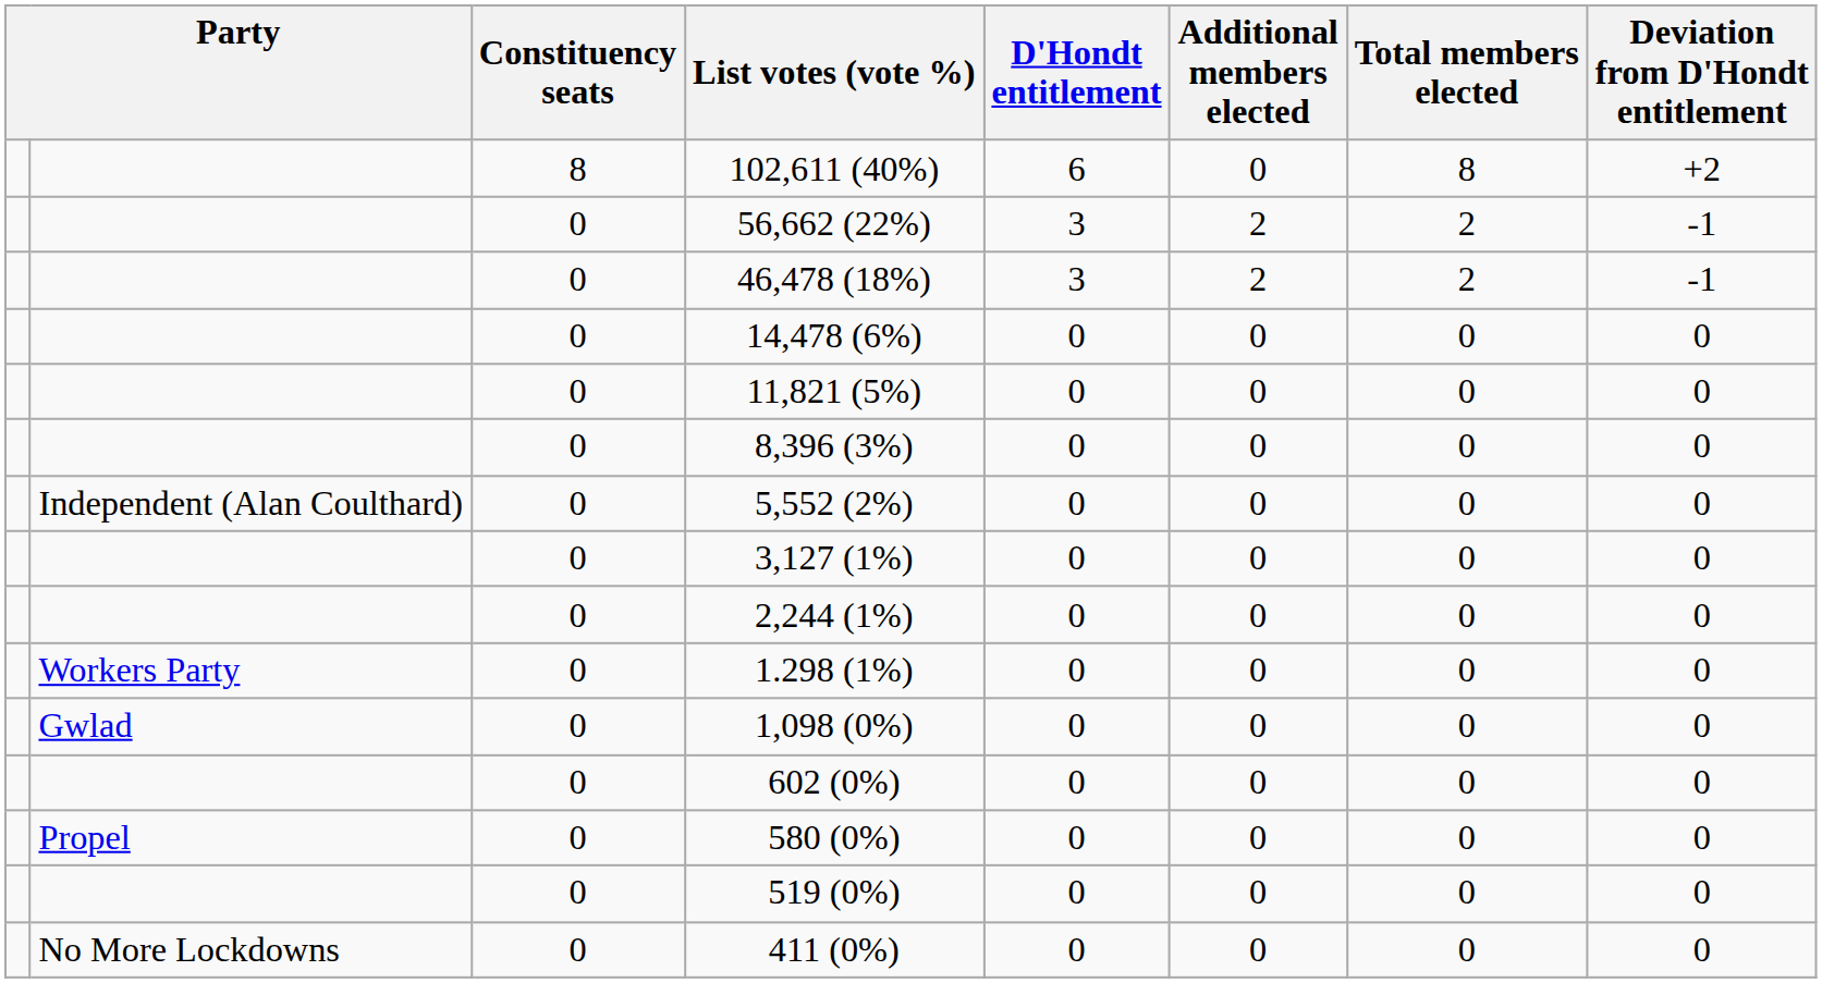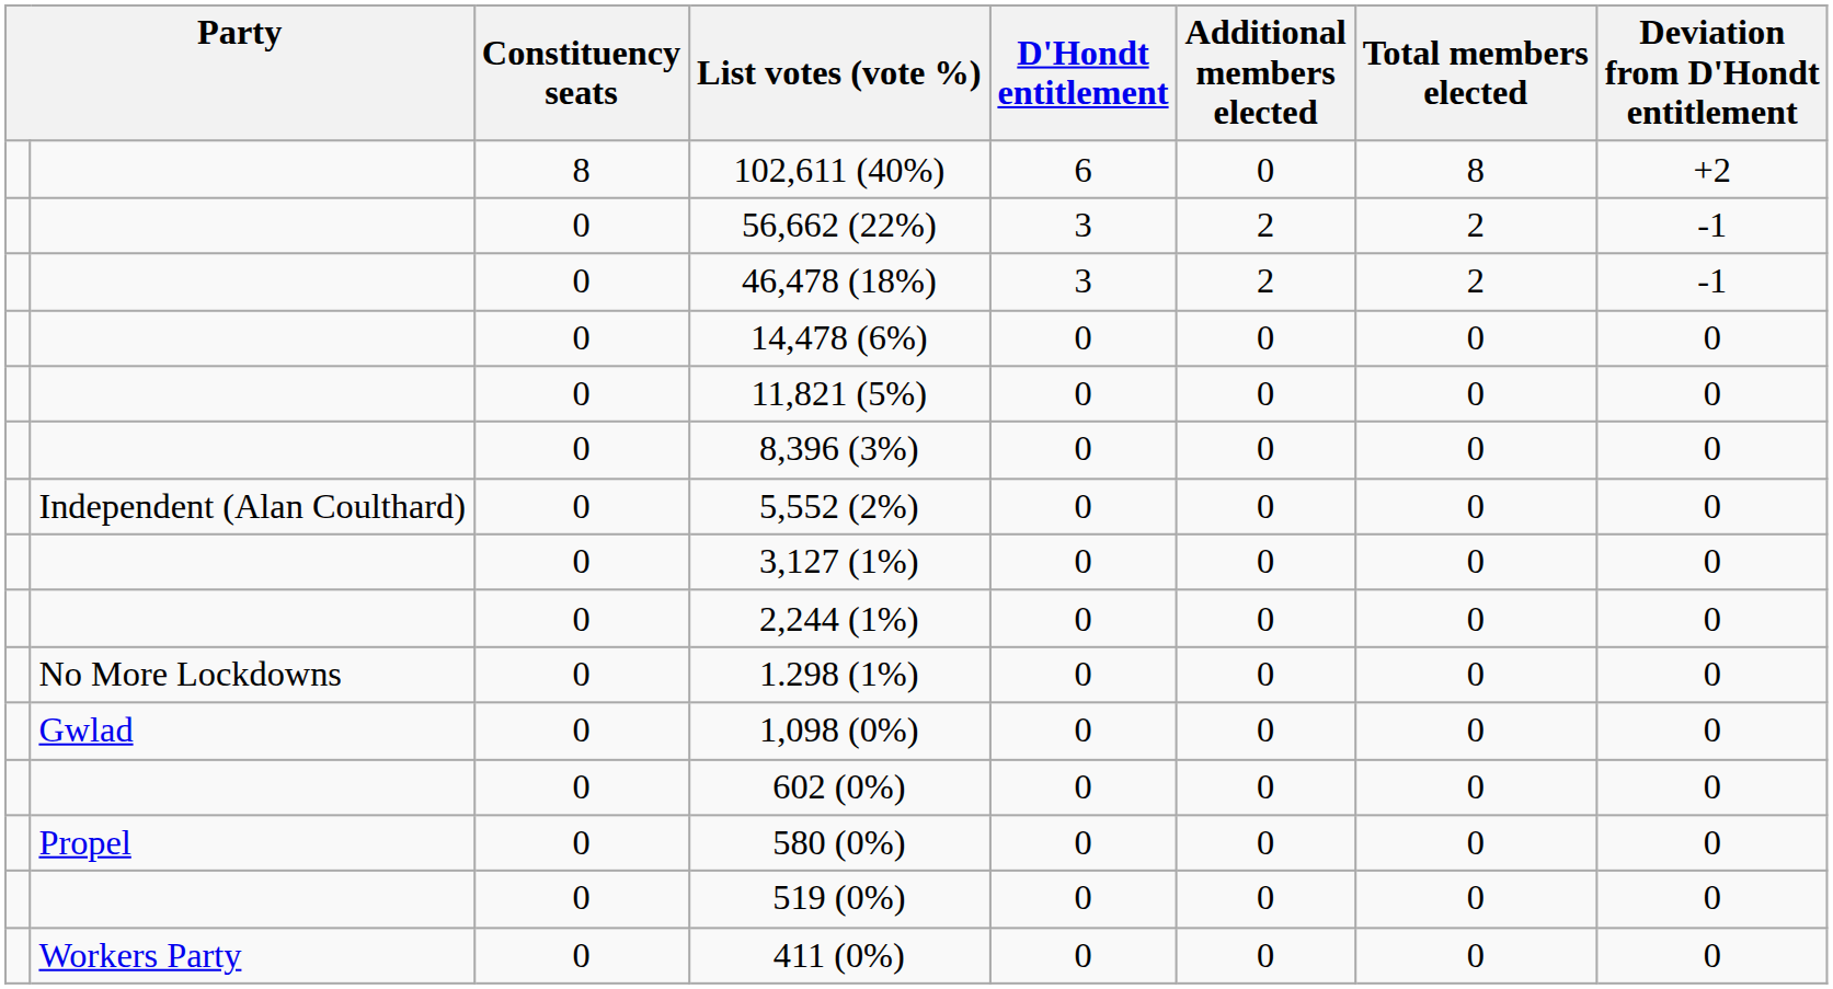1.298 (1%) | column 2: Workers Party -> No More Lockdowns
411 (0%) | column 2: No More Lockdowns -> Workers Party
